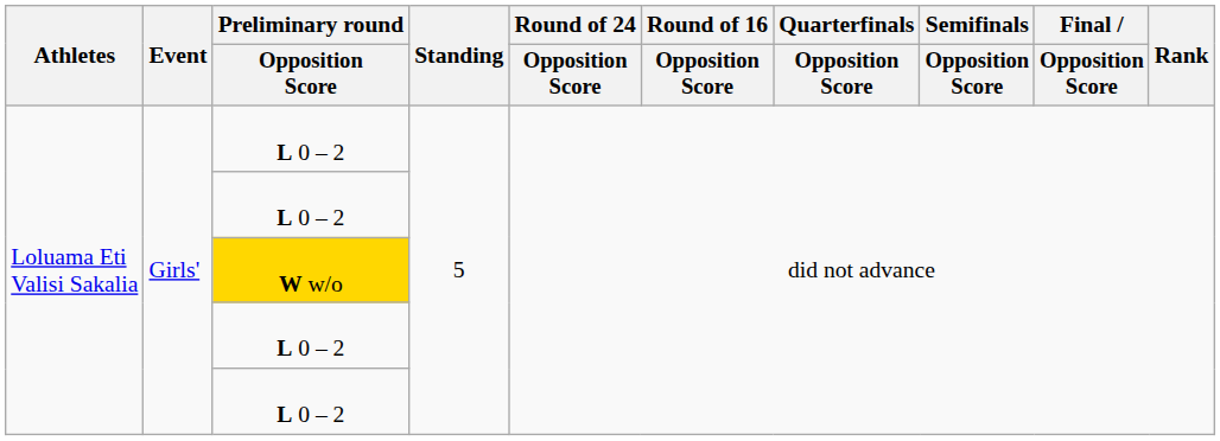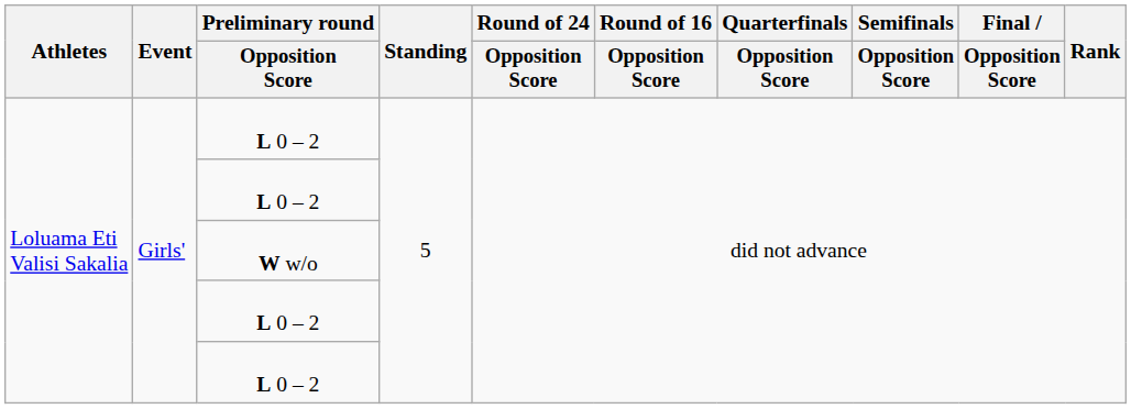W w/o | Preliminary round / Opposition Score: gold background -> no background
